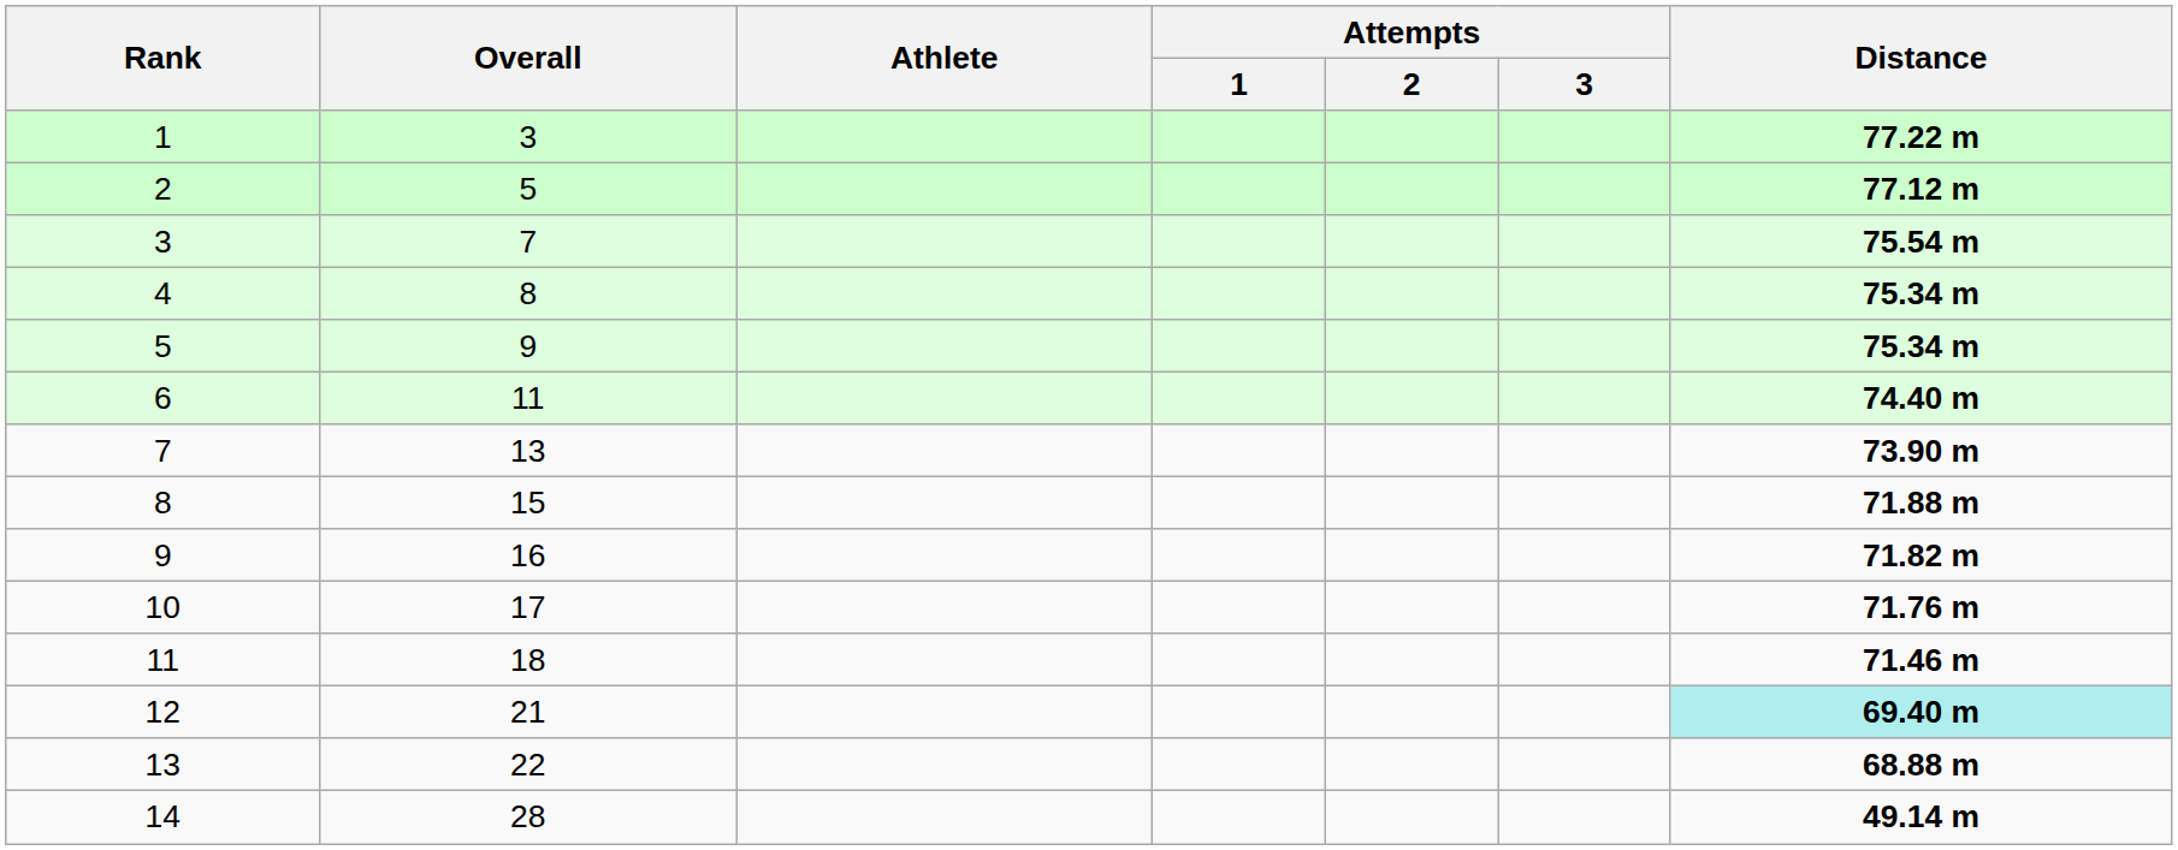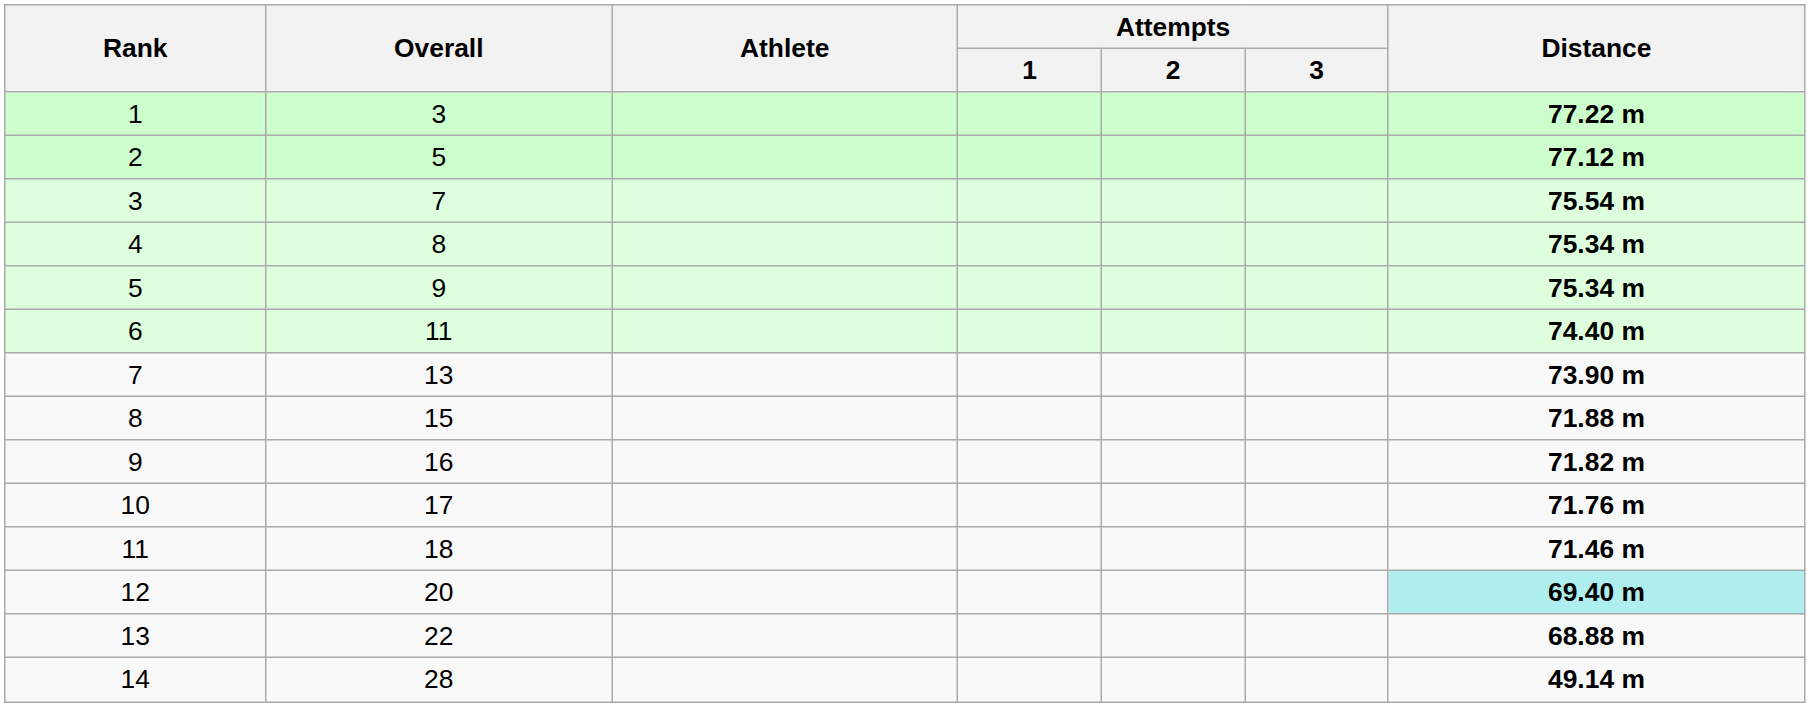12 | Overall: 21 -> 20
